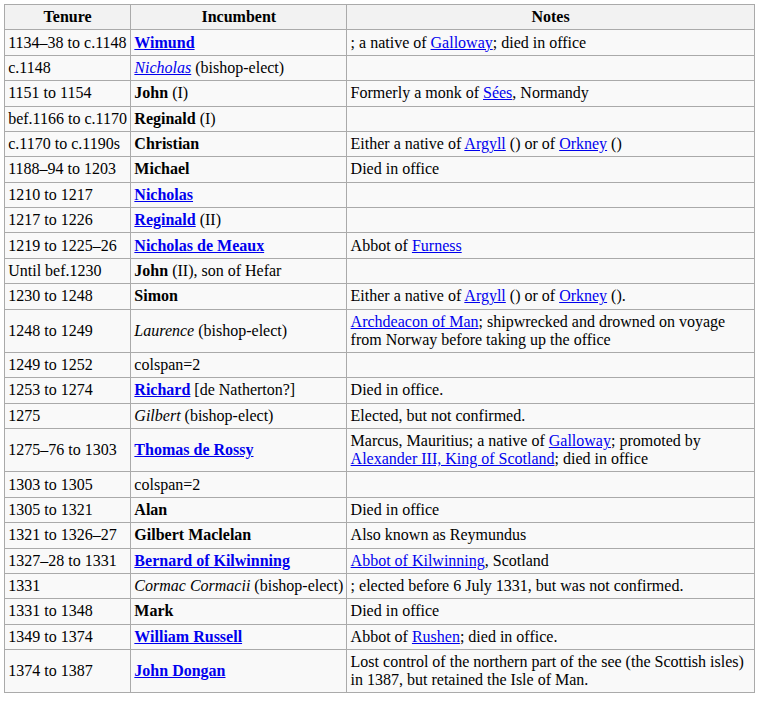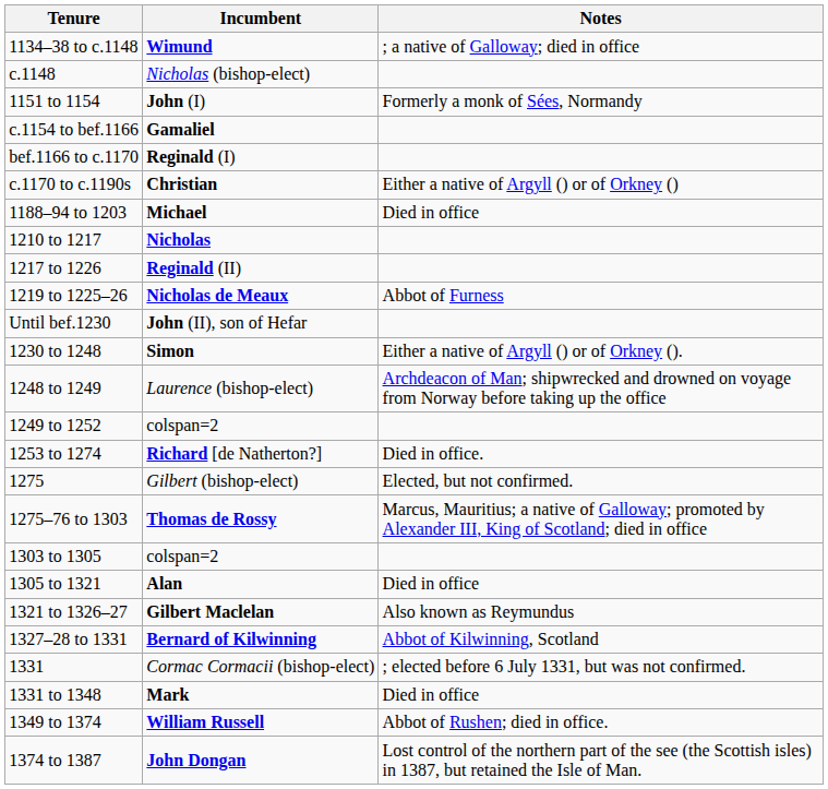+ row: c.1154 to bef.1166 | Gamaliel
